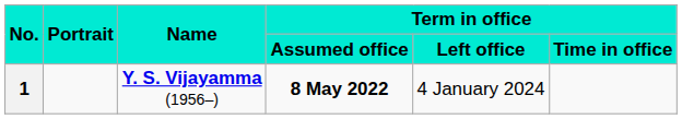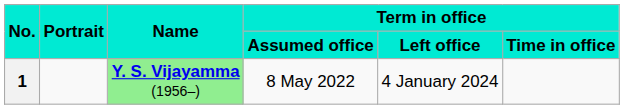1 | Name: no background -> lightgreen background
1 | Term in office / Assumed office: bold -> normal
